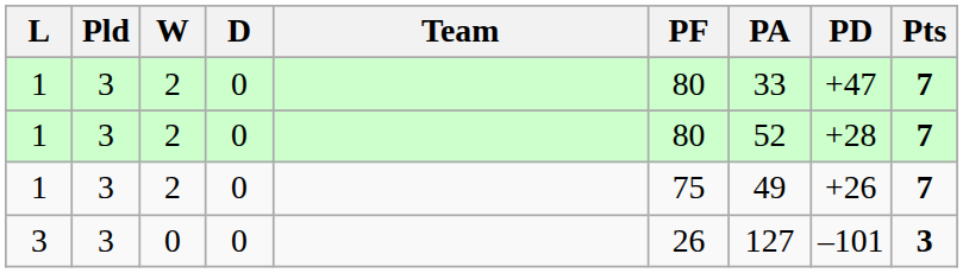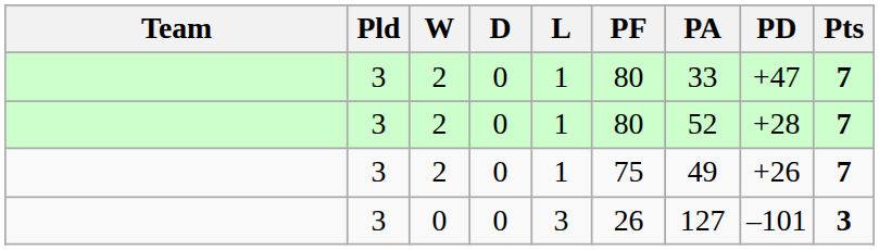columns swapped: Team <-> L
